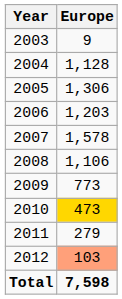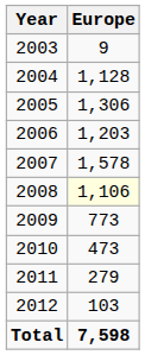2008 | Europe: no background -> lightyellow background
2010 | Europe: gold background -> no background
2012 | Europe: lightsalmon background -> no background
